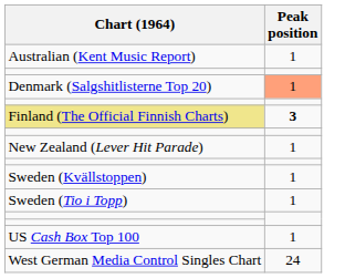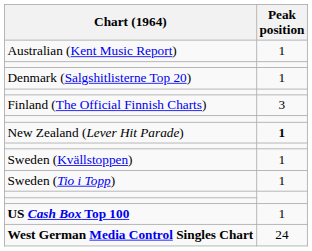row 4 | Peak position: lightsalmon background -> no background
row 6 | Chart (1964): khaki background -> no background
row 6 | Peak position: bold -> normal
row 8 | Peak position: normal -> bold
row 14 | Chart (1964): normal -> bold
row 15 | Chart (1964): normal -> bold
